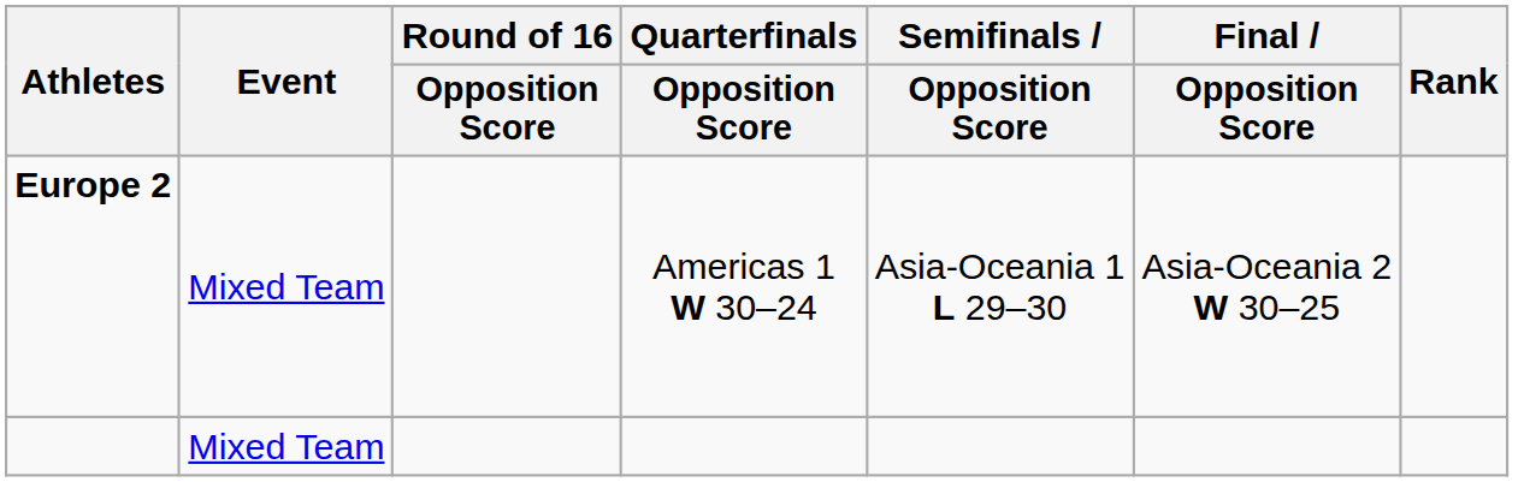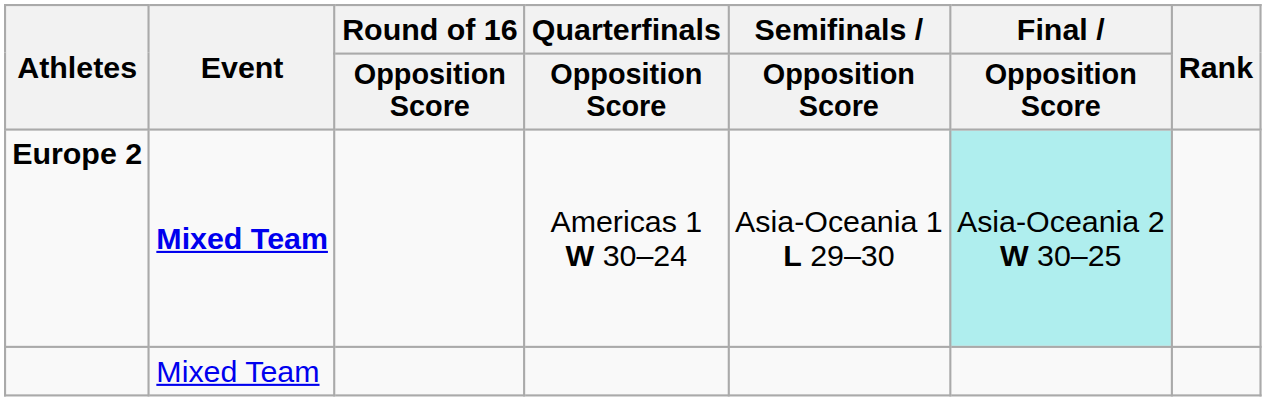Europe 2 | Event: normal -> bold
Europe 2 | Final / Opposition Score: no background -> paleturquoise background
